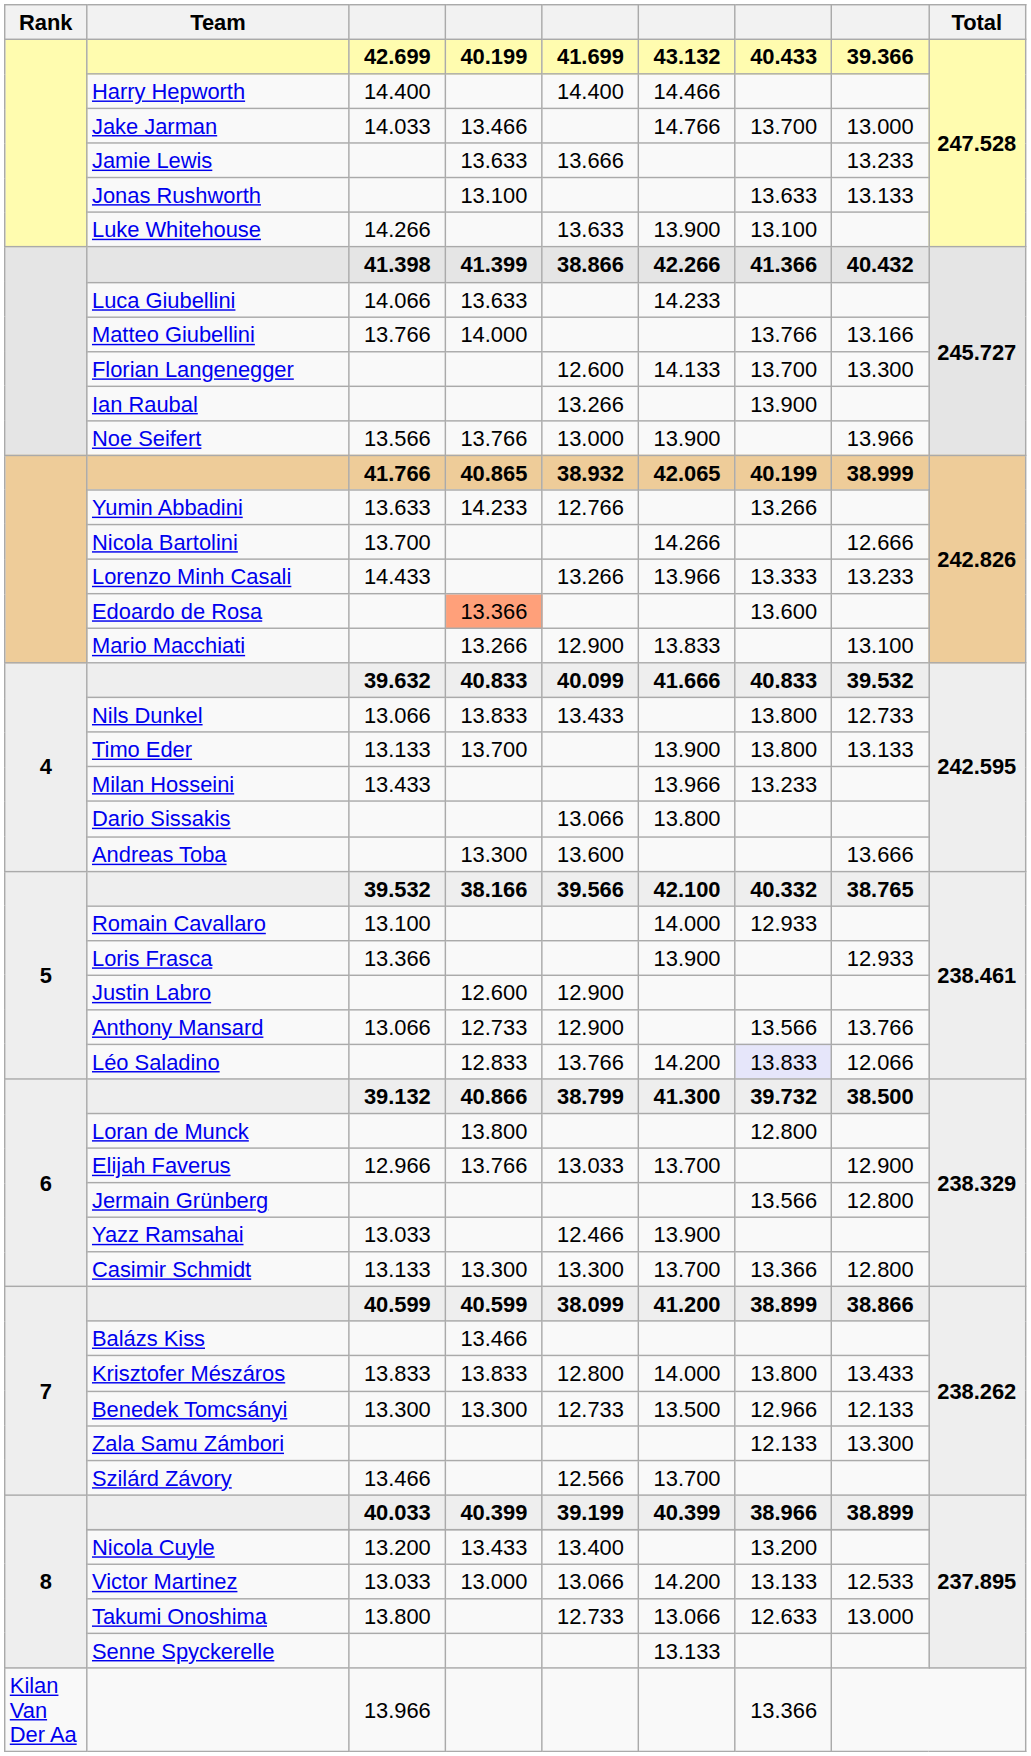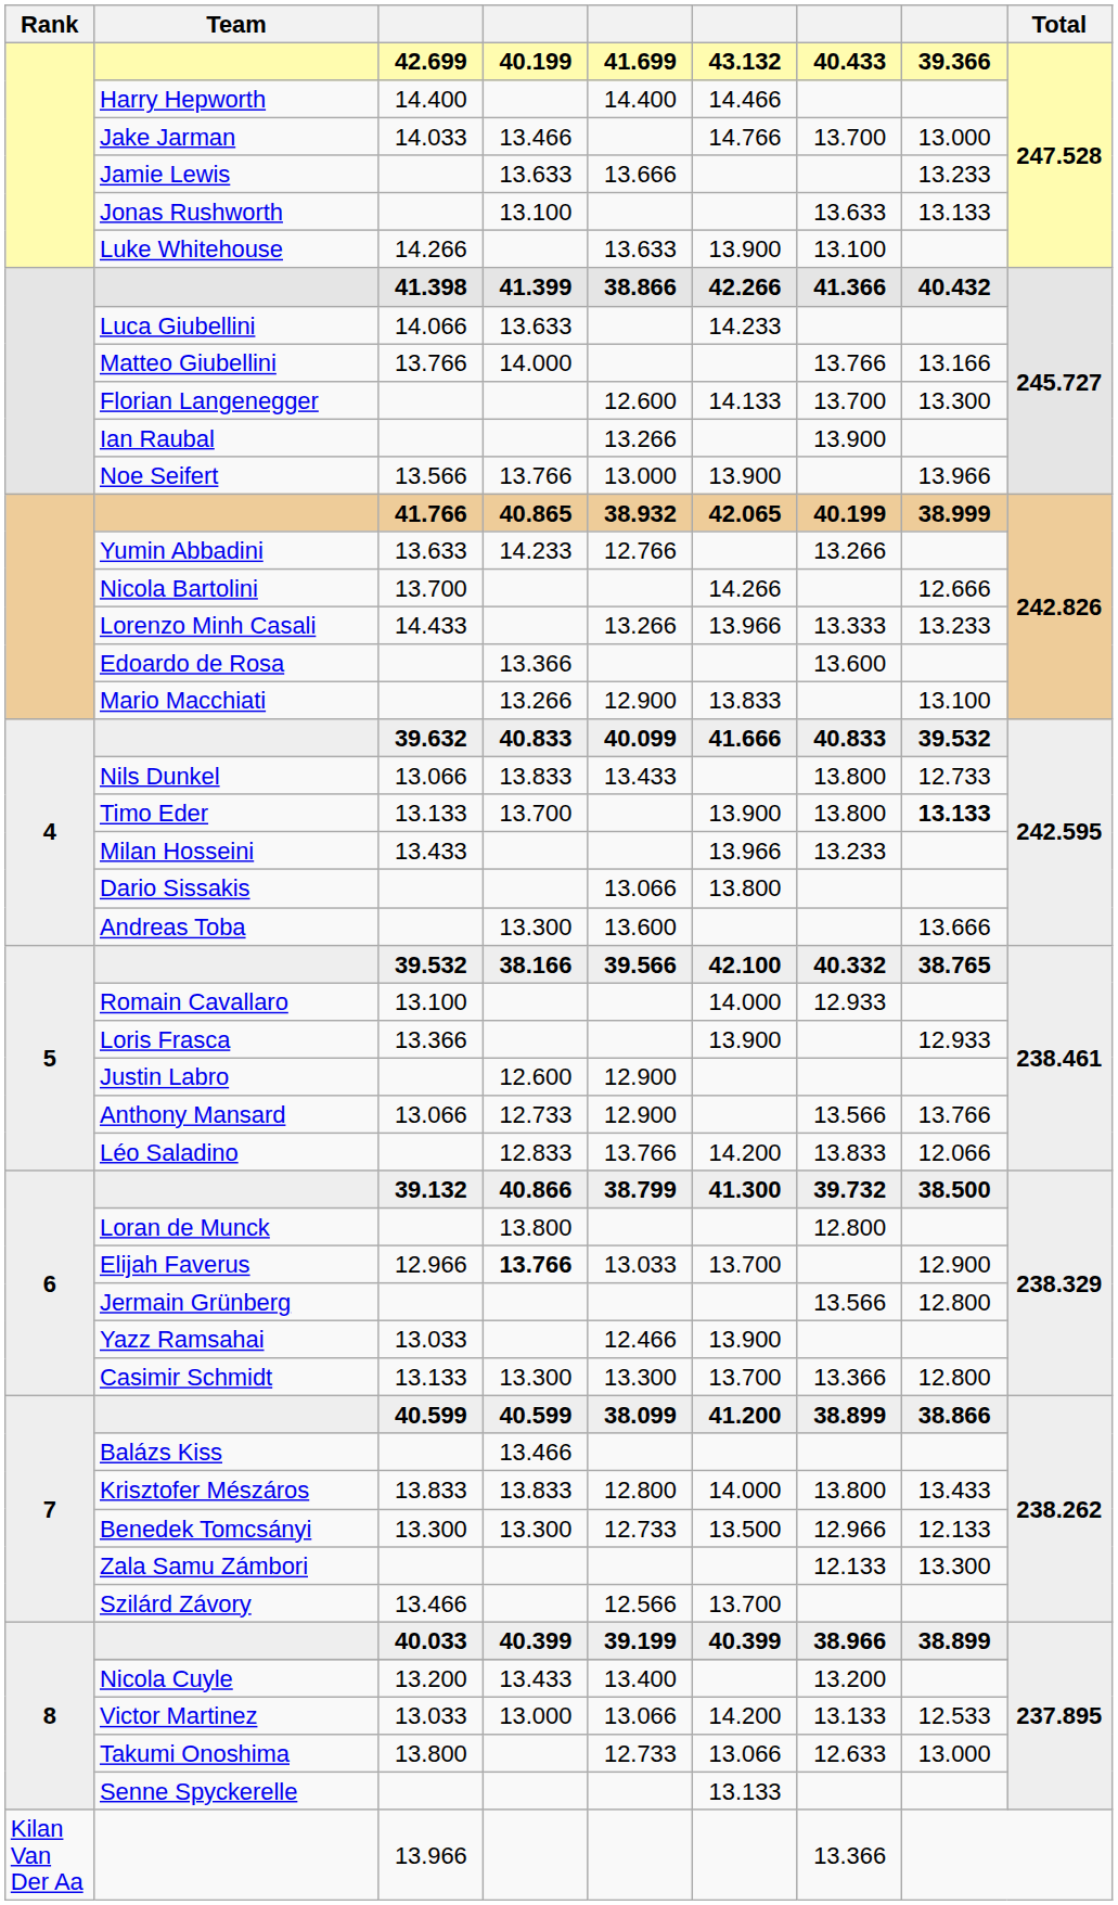Edoardo de Rosa | column 4: lightsalmon background -> no background
Timo Eder | column 8: normal -> bold
Léo Saladino | column 7: lavender background -> no background
Elijah Faverus | column 4: normal -> bold
